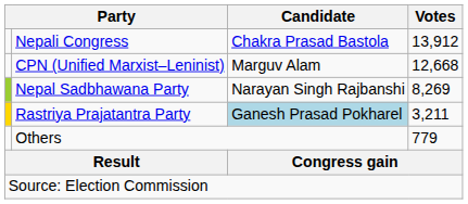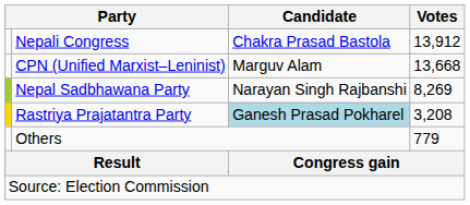CPN (Unified Marxist–Leninist) | Votes: 12,668 -> 13,668
Rastriya Prajatantra Party | Votes: 3,211 -> 3,208
